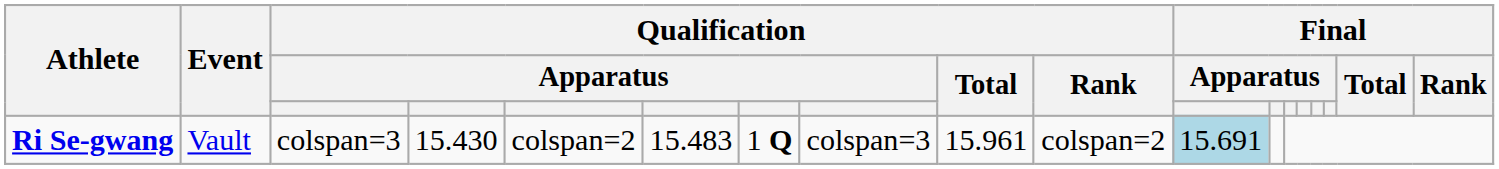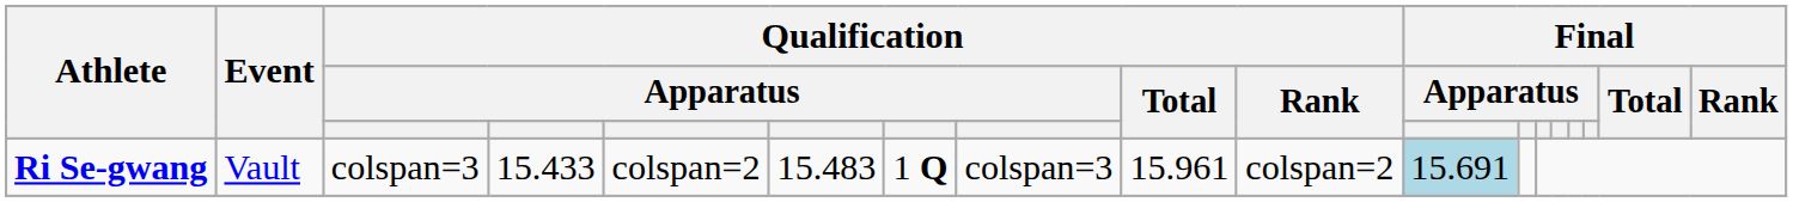Ri Se-gwang | column 4: 15.430 -> 15.433
